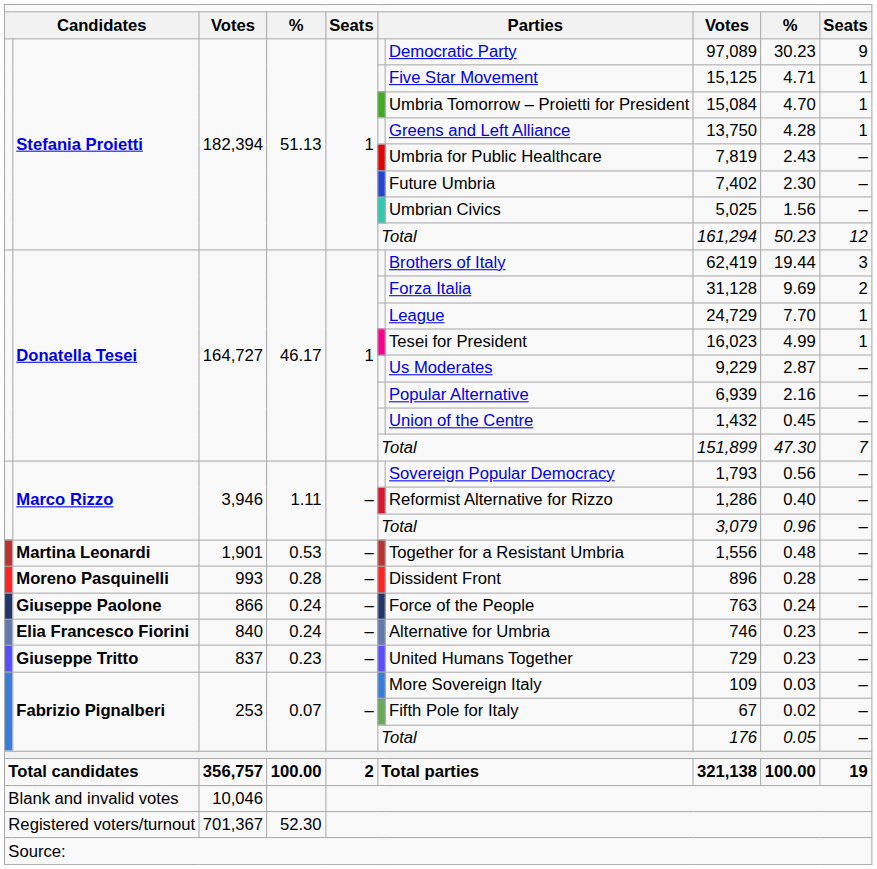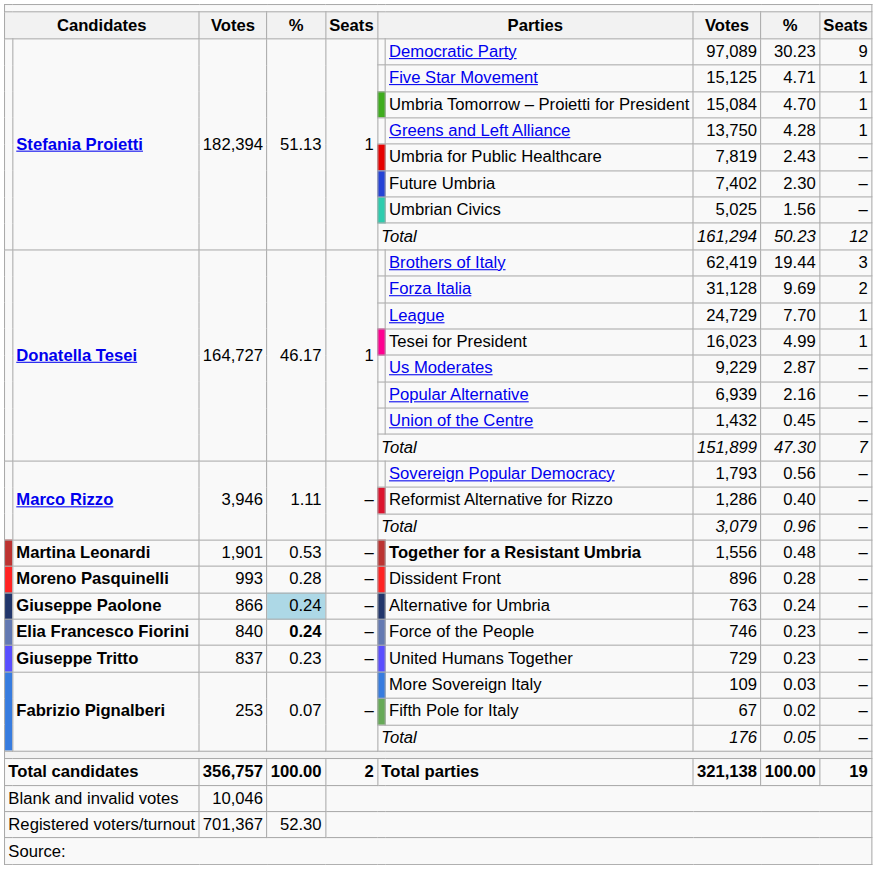Martina Leonardi | column 7: normal -> bold
Giuseppe Paolone | column 4: no background -> lightblue background
Giuseppe Paolone | column 7: Force of the People -> Alternative for Umbria
Elia Francesco Fiorini | column 4: normal -> bold
Elia Francesco Fiorini | column 7: Alternative for Umbria -> Force of the People
